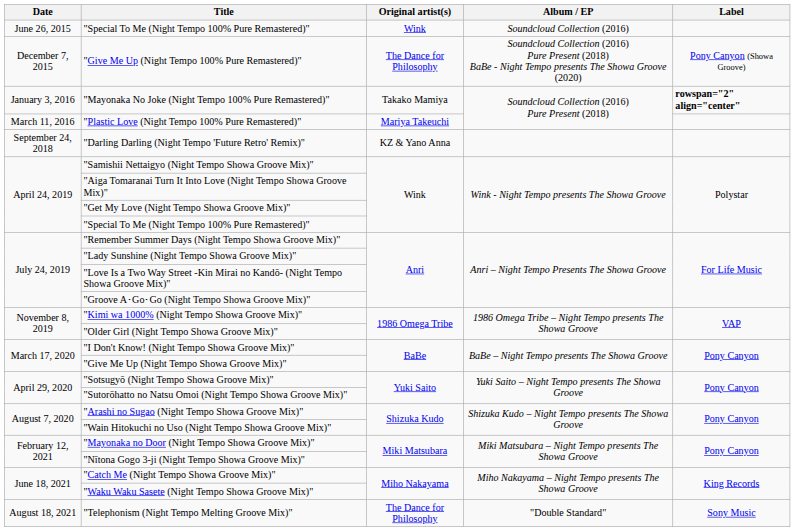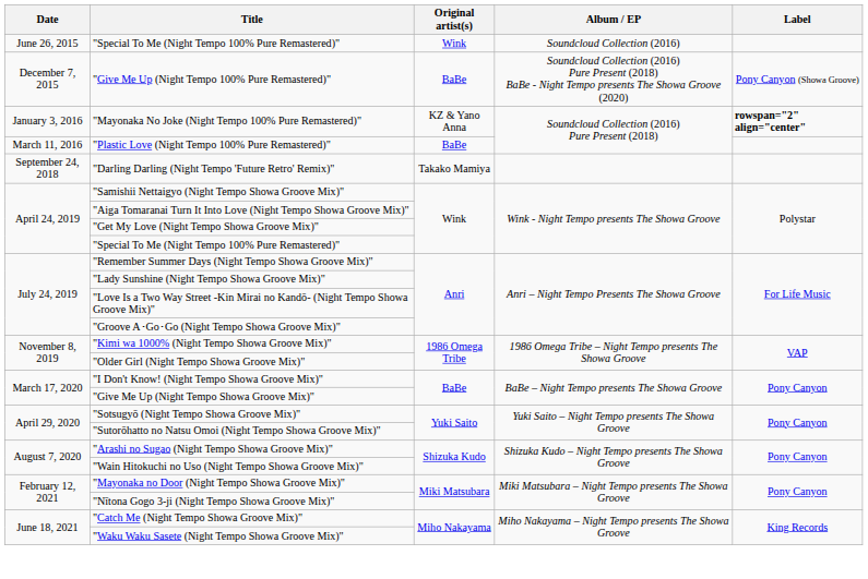"Give Me Up (Night Tempo 100% Pure Remastered)" | Original artist(s): The Dance for Philosophy -> BaBe
"Mayonaka No Joke (Night Tempo 100% Pure Remastered)" | Original artist(s): Takako Mamiya -> KZ & Yano Anna
"Plastic Love (Night Tempo 100% Pure Remastered)" | Original artist(s): Mariya Takeuchi -> BaBe
"Darling Darling (Night Tempo 'Future Retro' Remix)" | Original artist(s): KZ & Yano Anna -> Takako Mamiya
- row: August 18, 2021 | "Telephonism (Night Tempo Melting Groove Mix)" | The Dance for Philosophy | "Double Standard" | Sony Music
